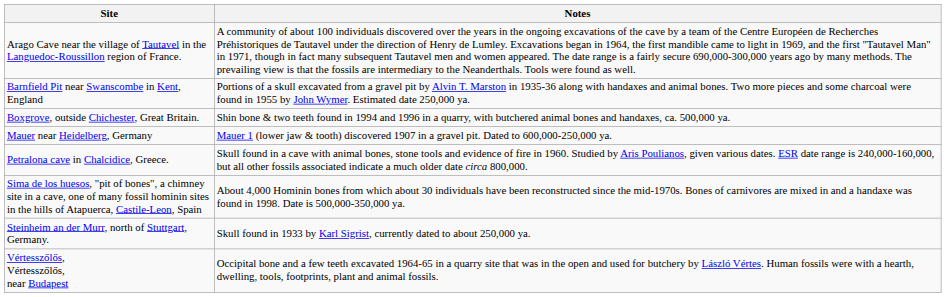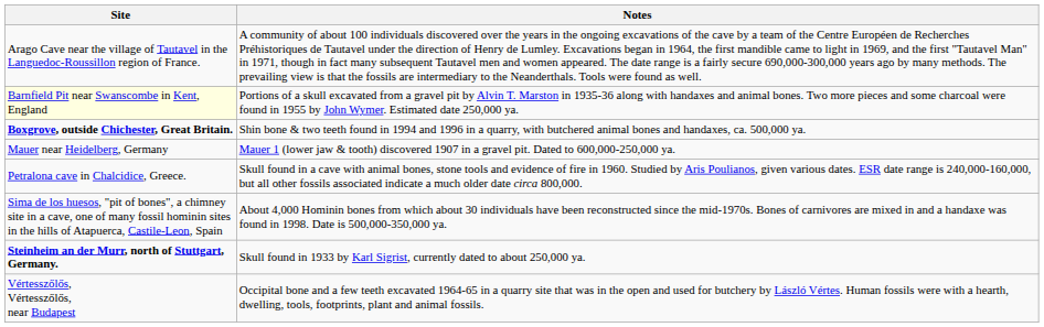Barnfield Pit near Swanscombe in Kent, England | Site: no background -> lightyellow background
Boxgrove, outside Chichester, Great Britain. | Site: normal -> bold
Steinheim an der Murr, north of Stuttgart, Germany. | Site: normal -> bold
